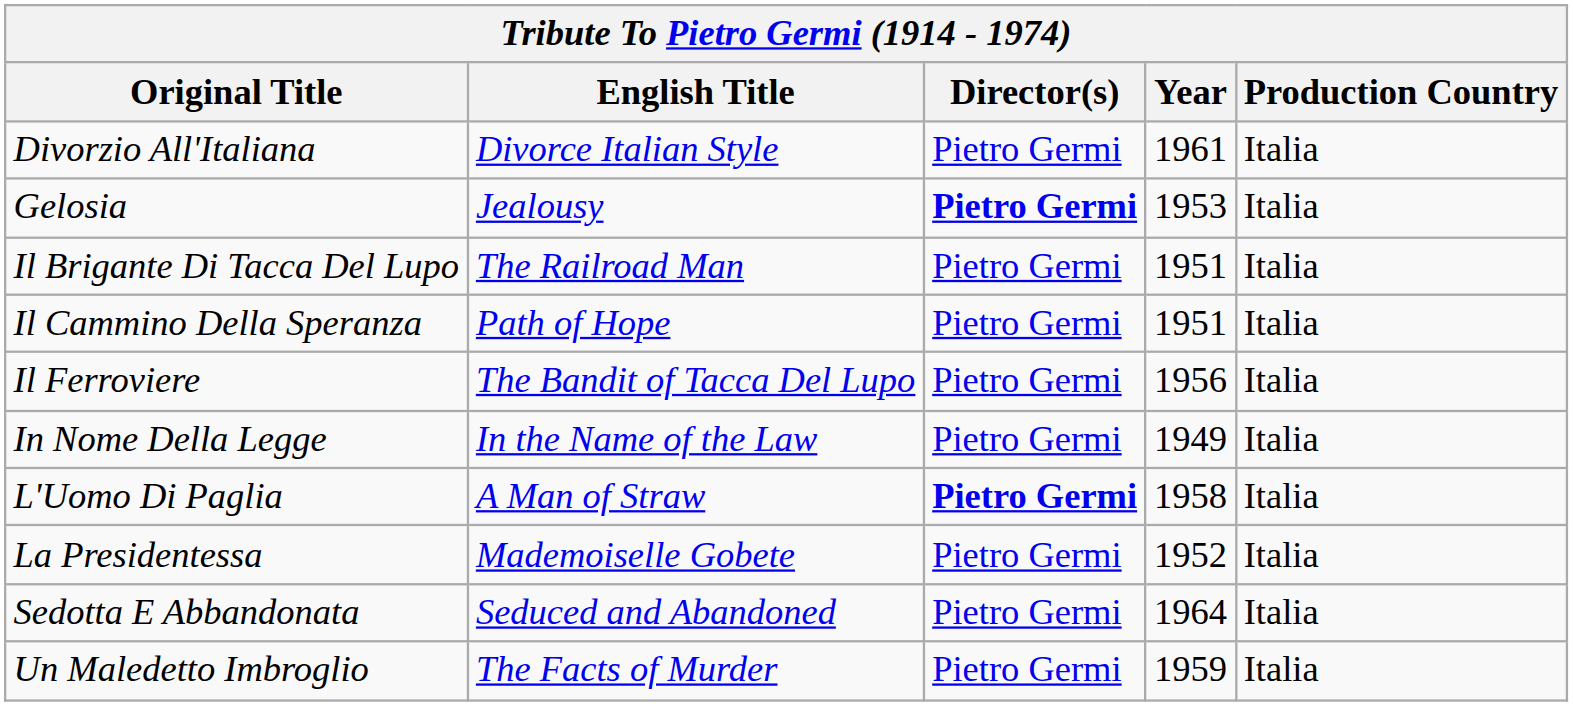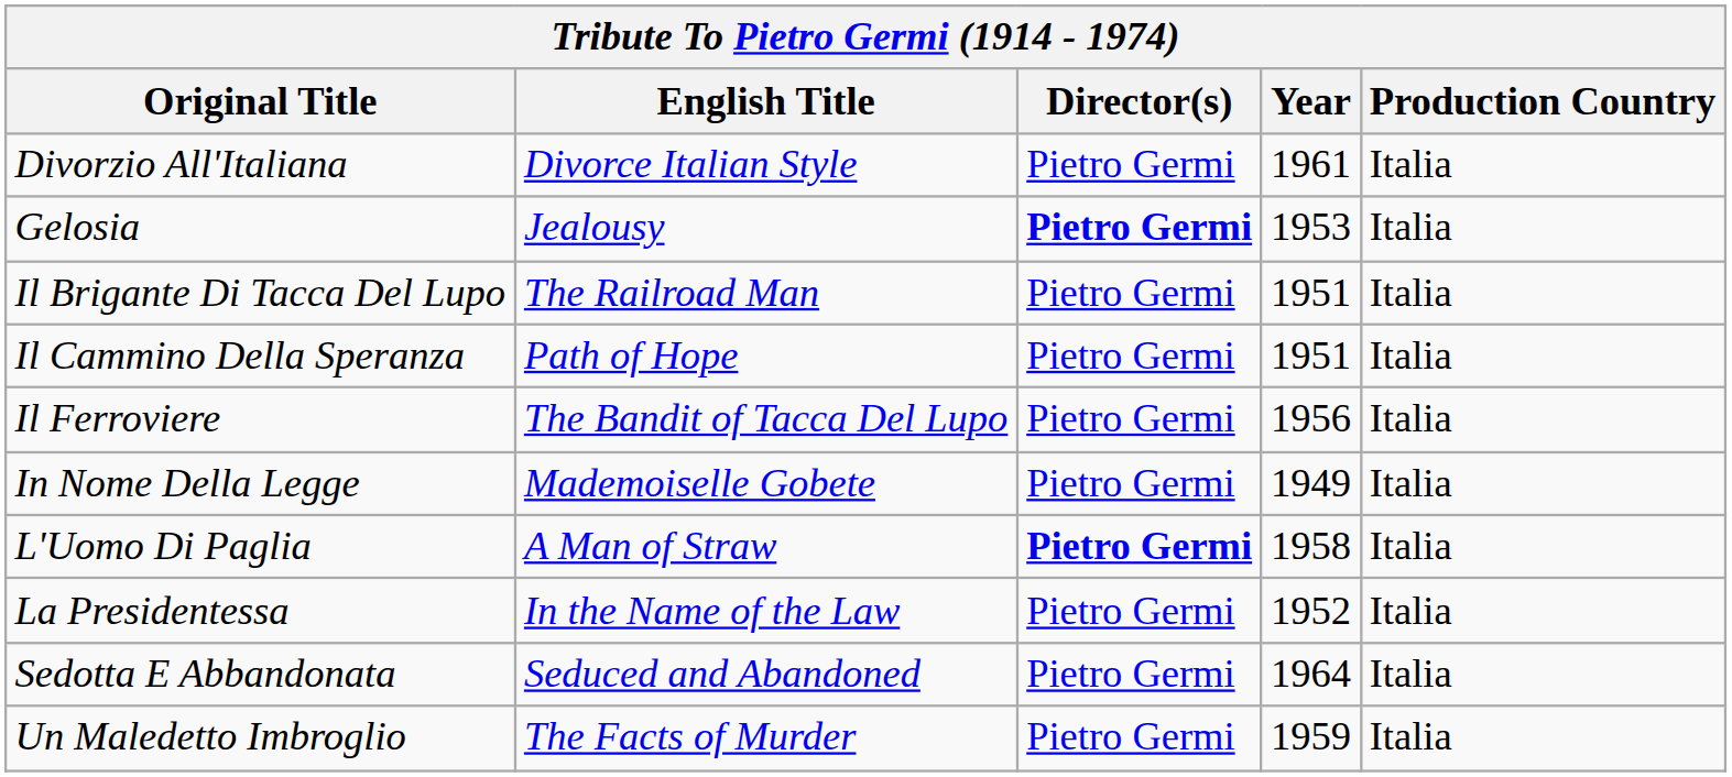In Nome Della Legge | English Title: In the Name of the Law -> Mademoiselle Gobete
La Presidentessa | English Title: Mademoiselle Gobete -> In the Name of the Law
